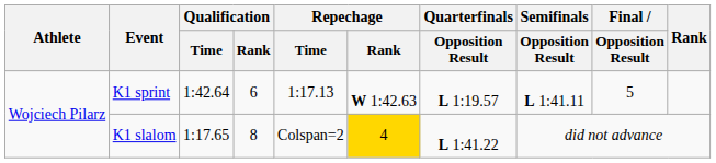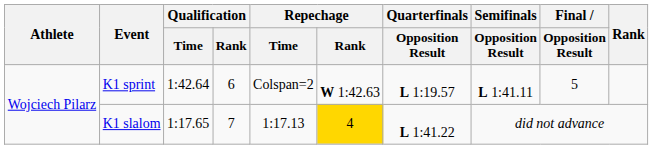K1 sprint | Repechage / Time: 1:17.13 -> Colspan=2
K1 slalom | Qualification / Rank: 8 -> 7
K1 slalom | Repechage / Time: Colspan=2 -> 1:17.13
